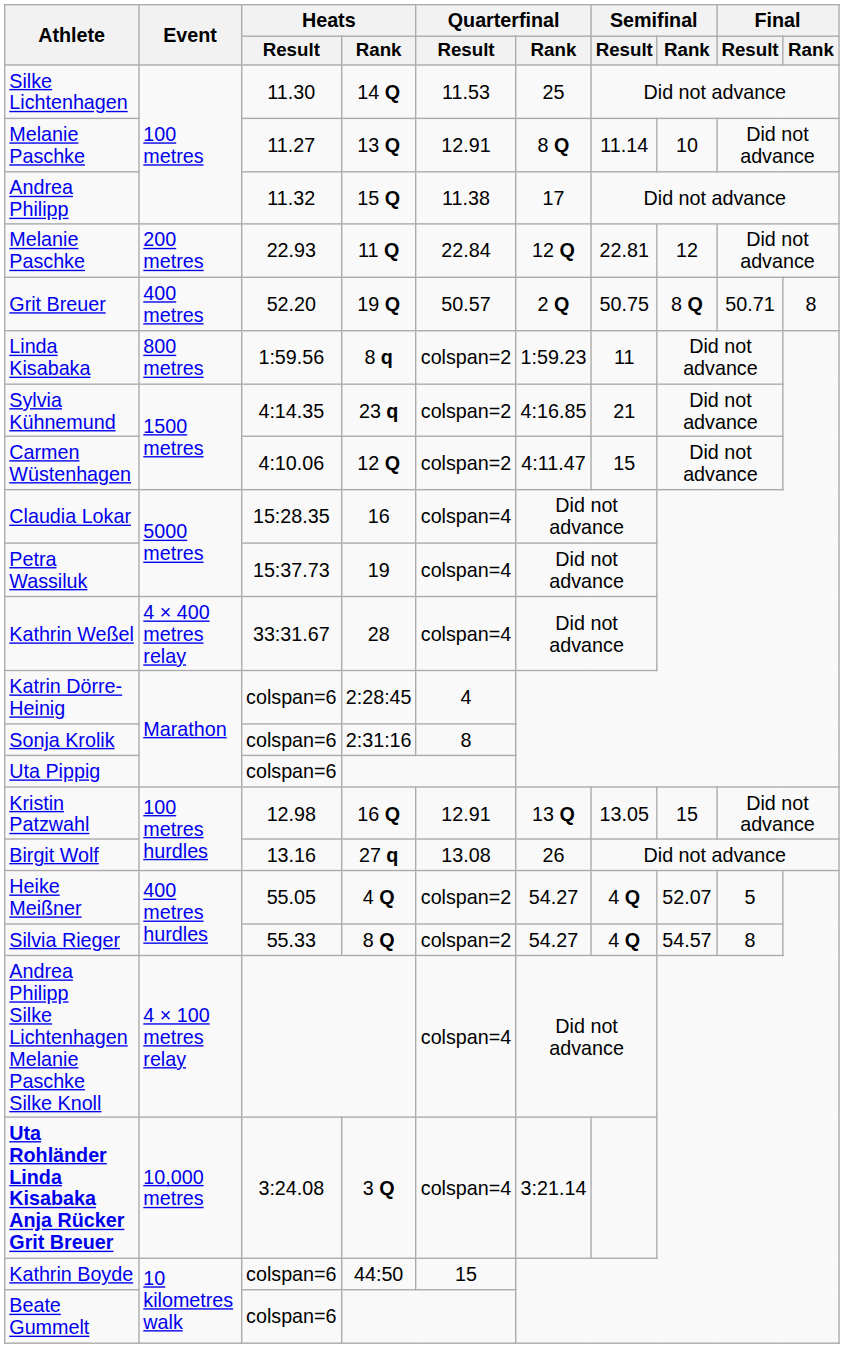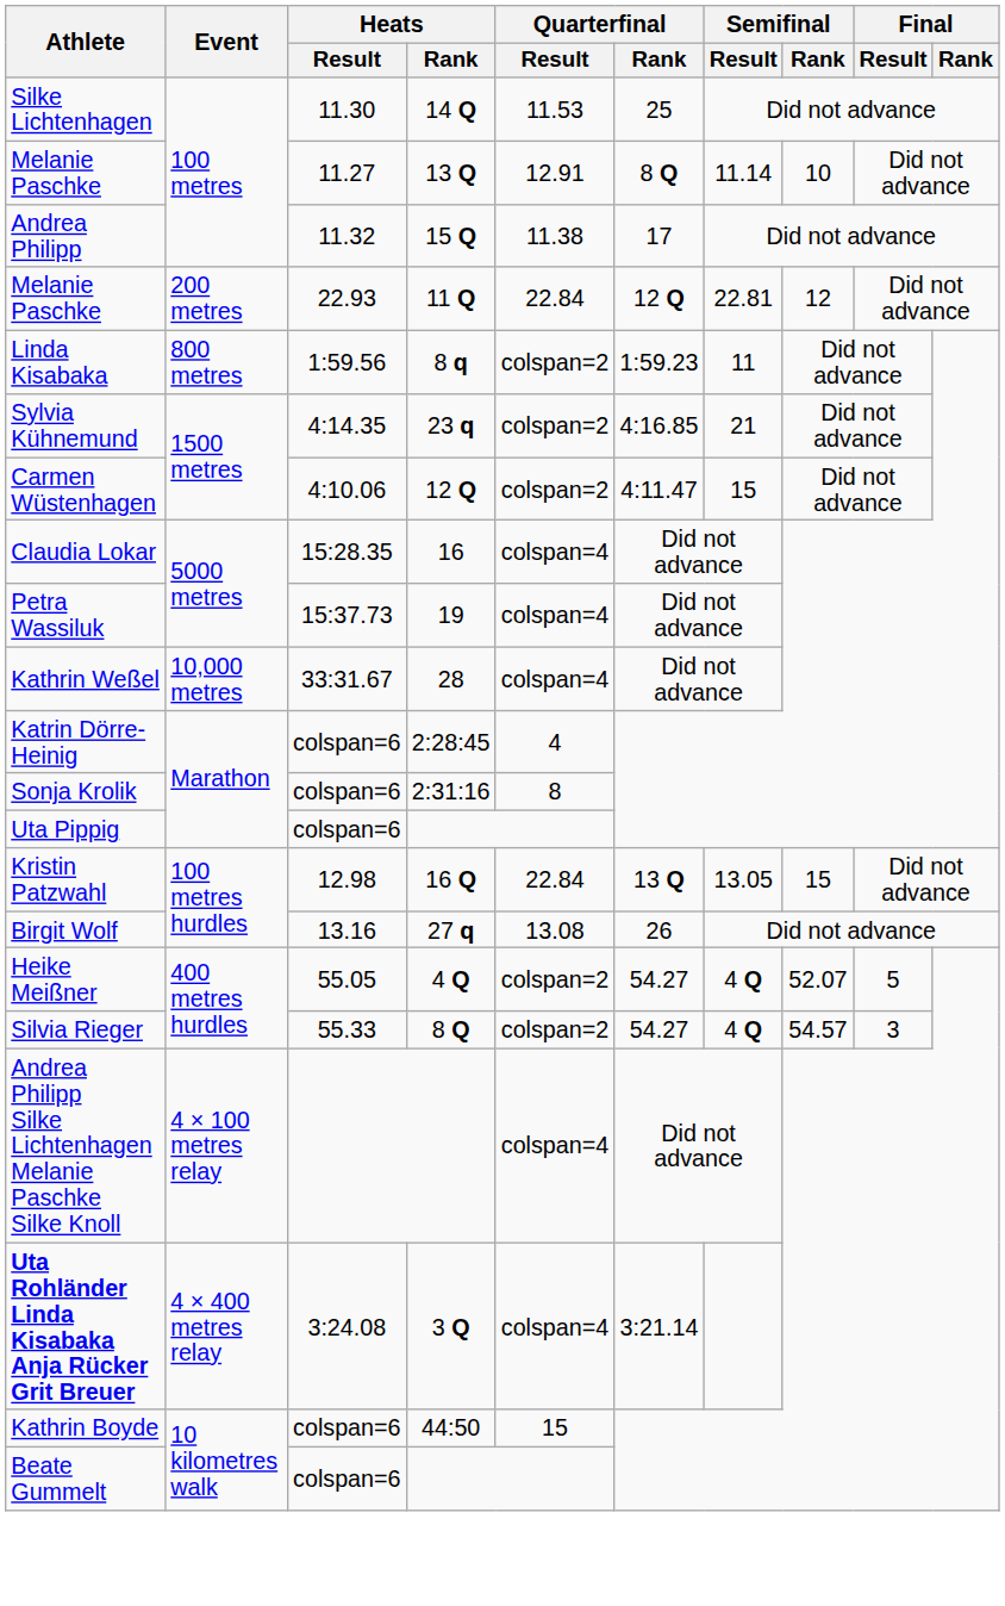- row: Grit Breuer | 400 metres | 52.20 | 19 Q | 50.57 | 2 Q | 50.75 | 8 Q | 50.71 | 8
Kathrin Weßel | Event: 4 × 400 metres relay -> 10,000 metres
Kristin Patzwahl | Quarterfinal / Result: 12.91 -> 22.84
Silvia Rieger | Final / Result: 8 -> 3
Uta Rohländer Linda Kisabaka Anja Rücker Grit Breuer | Event: 10,000 metres -> 4 × 400 metres relay
